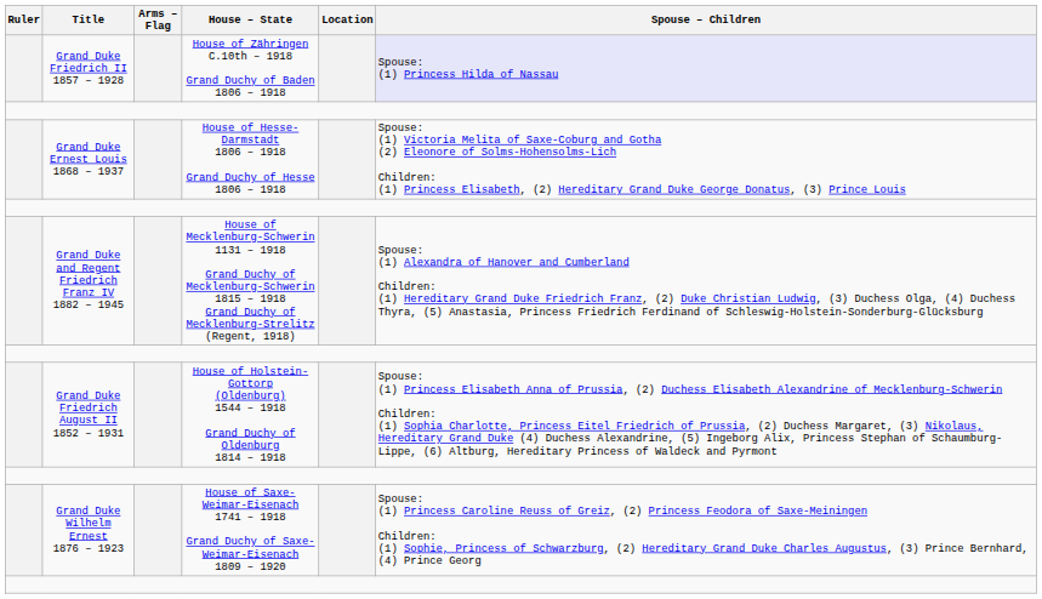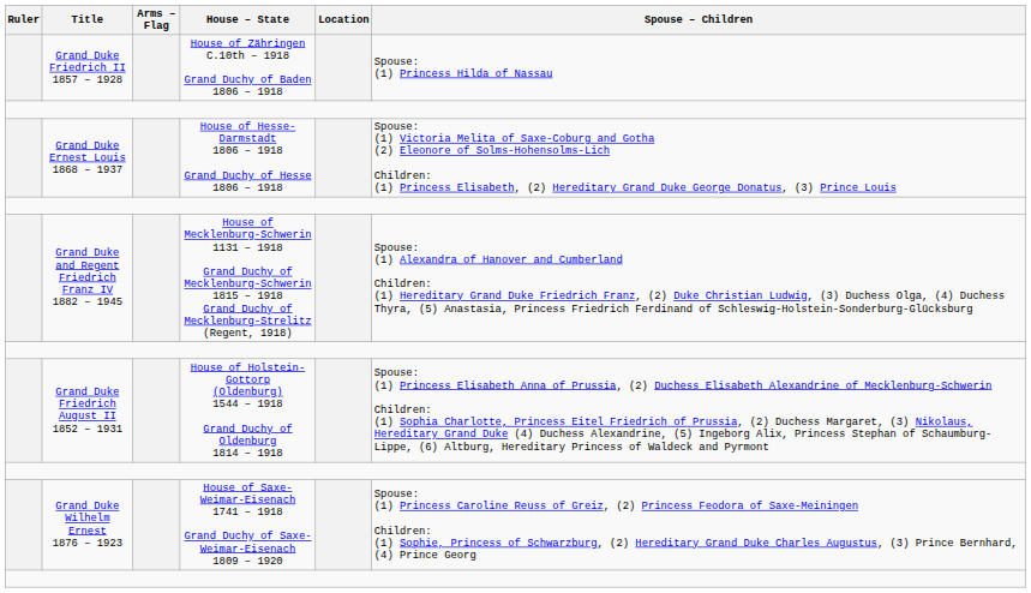Grand Duke Friedrich II 1857 – 1928 | Spouse – Children: lavender background -> no background
